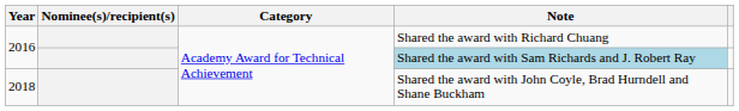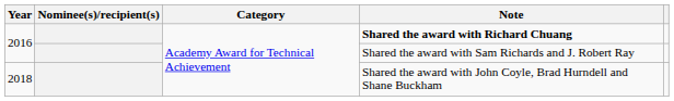Shared the award with Richard Chuang | Note: normal -> bold
Shared the award with Sam Richards and J. Robert Ray | Note: lightblue background -> no background
